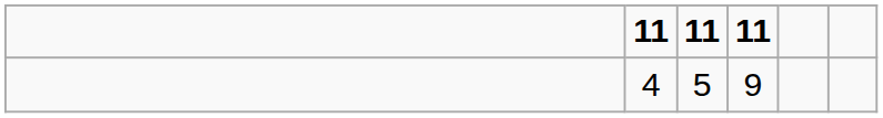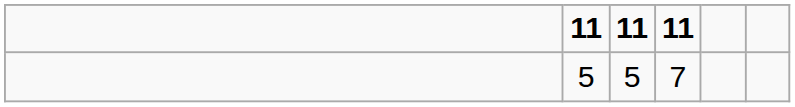row 2 | column 2: 4 -> 5
row 2 | column 4: 9 -> 7
